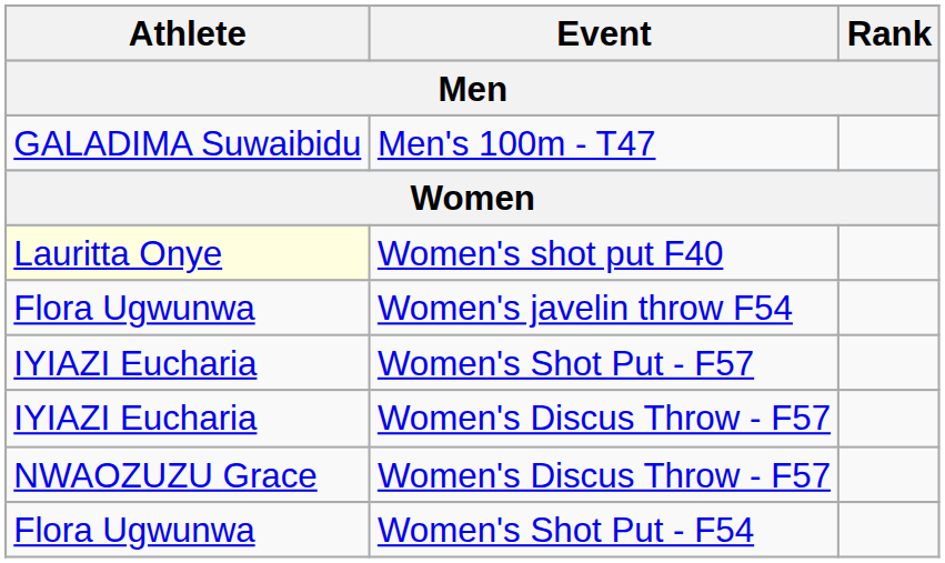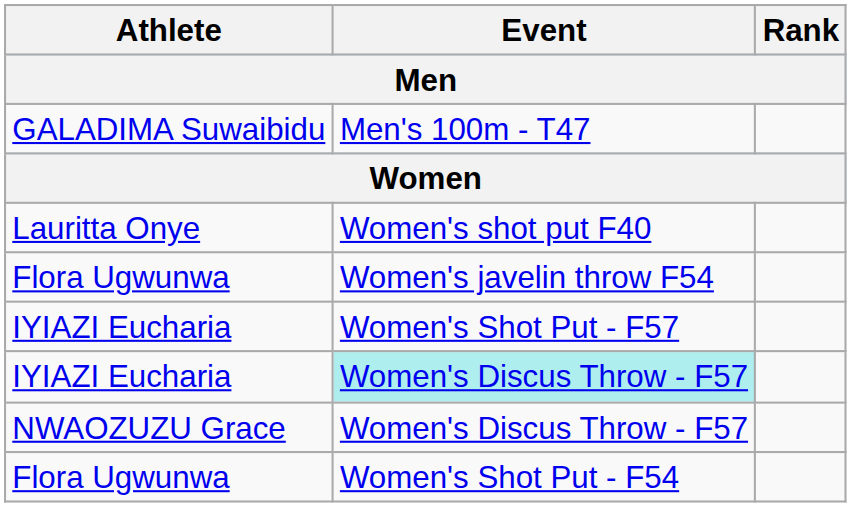Women's shot put F40 | Athlete: lightyellow background -> no background
IYIAZI Eucharia / Women's Discus Throw - F57 | Event: no background -> paleturquoise background
